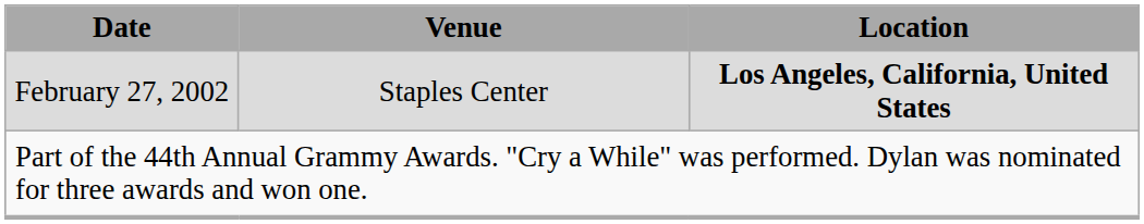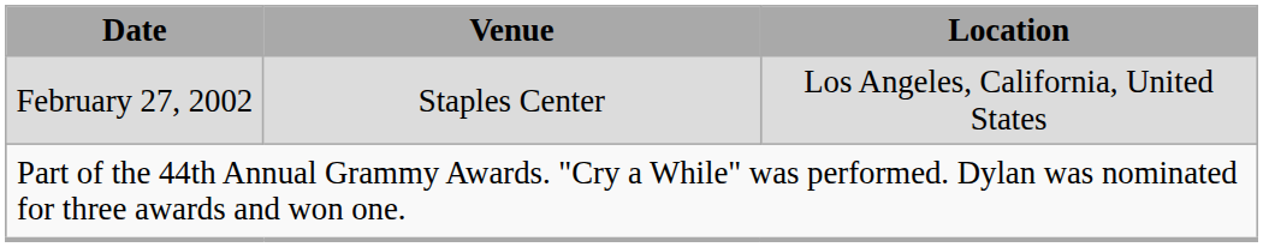February 27, 2002 | Location: bold -> normal
